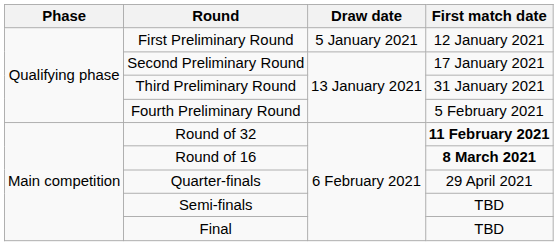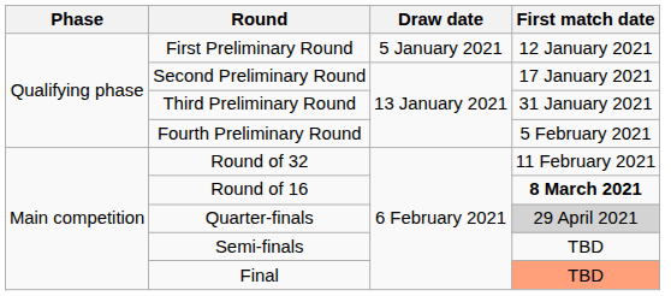Round of 32 | First match date: bold -> normal
Quarter-finals | First match date: no background -> lightgrey background
Final | First match date: no background -> lightsalmon background
